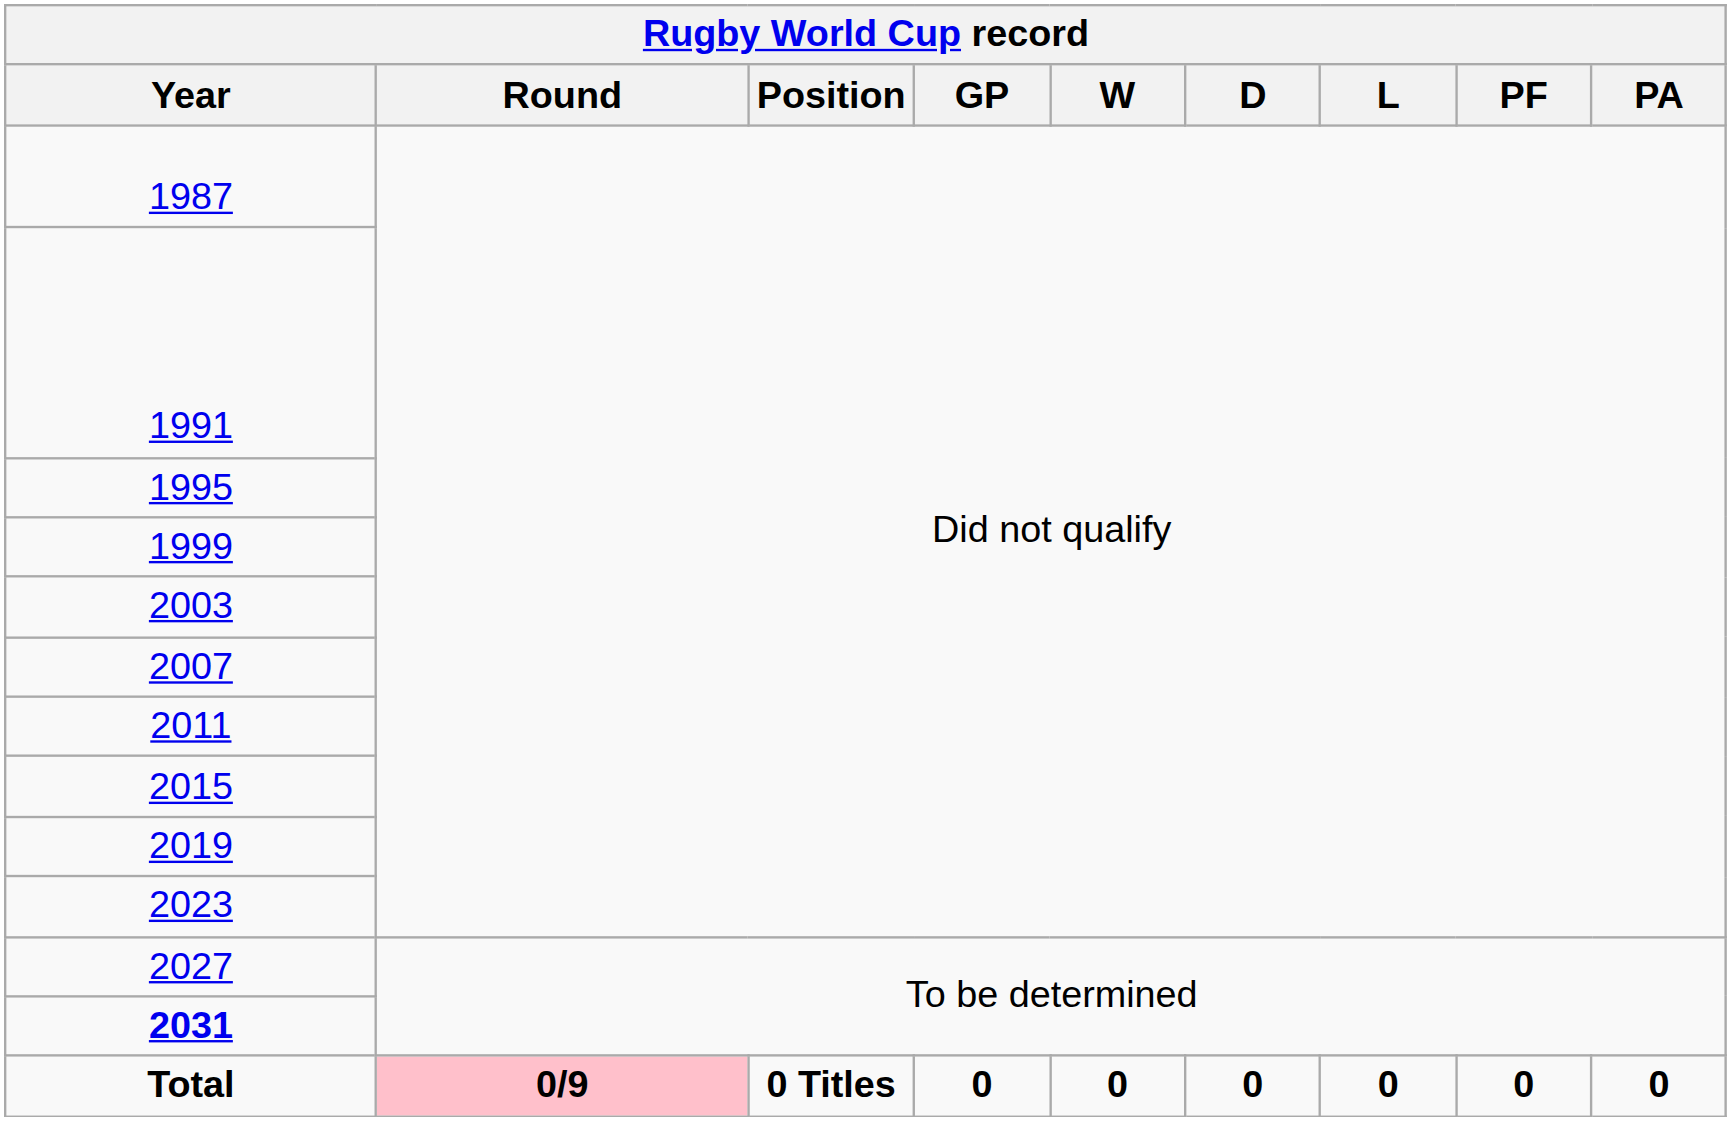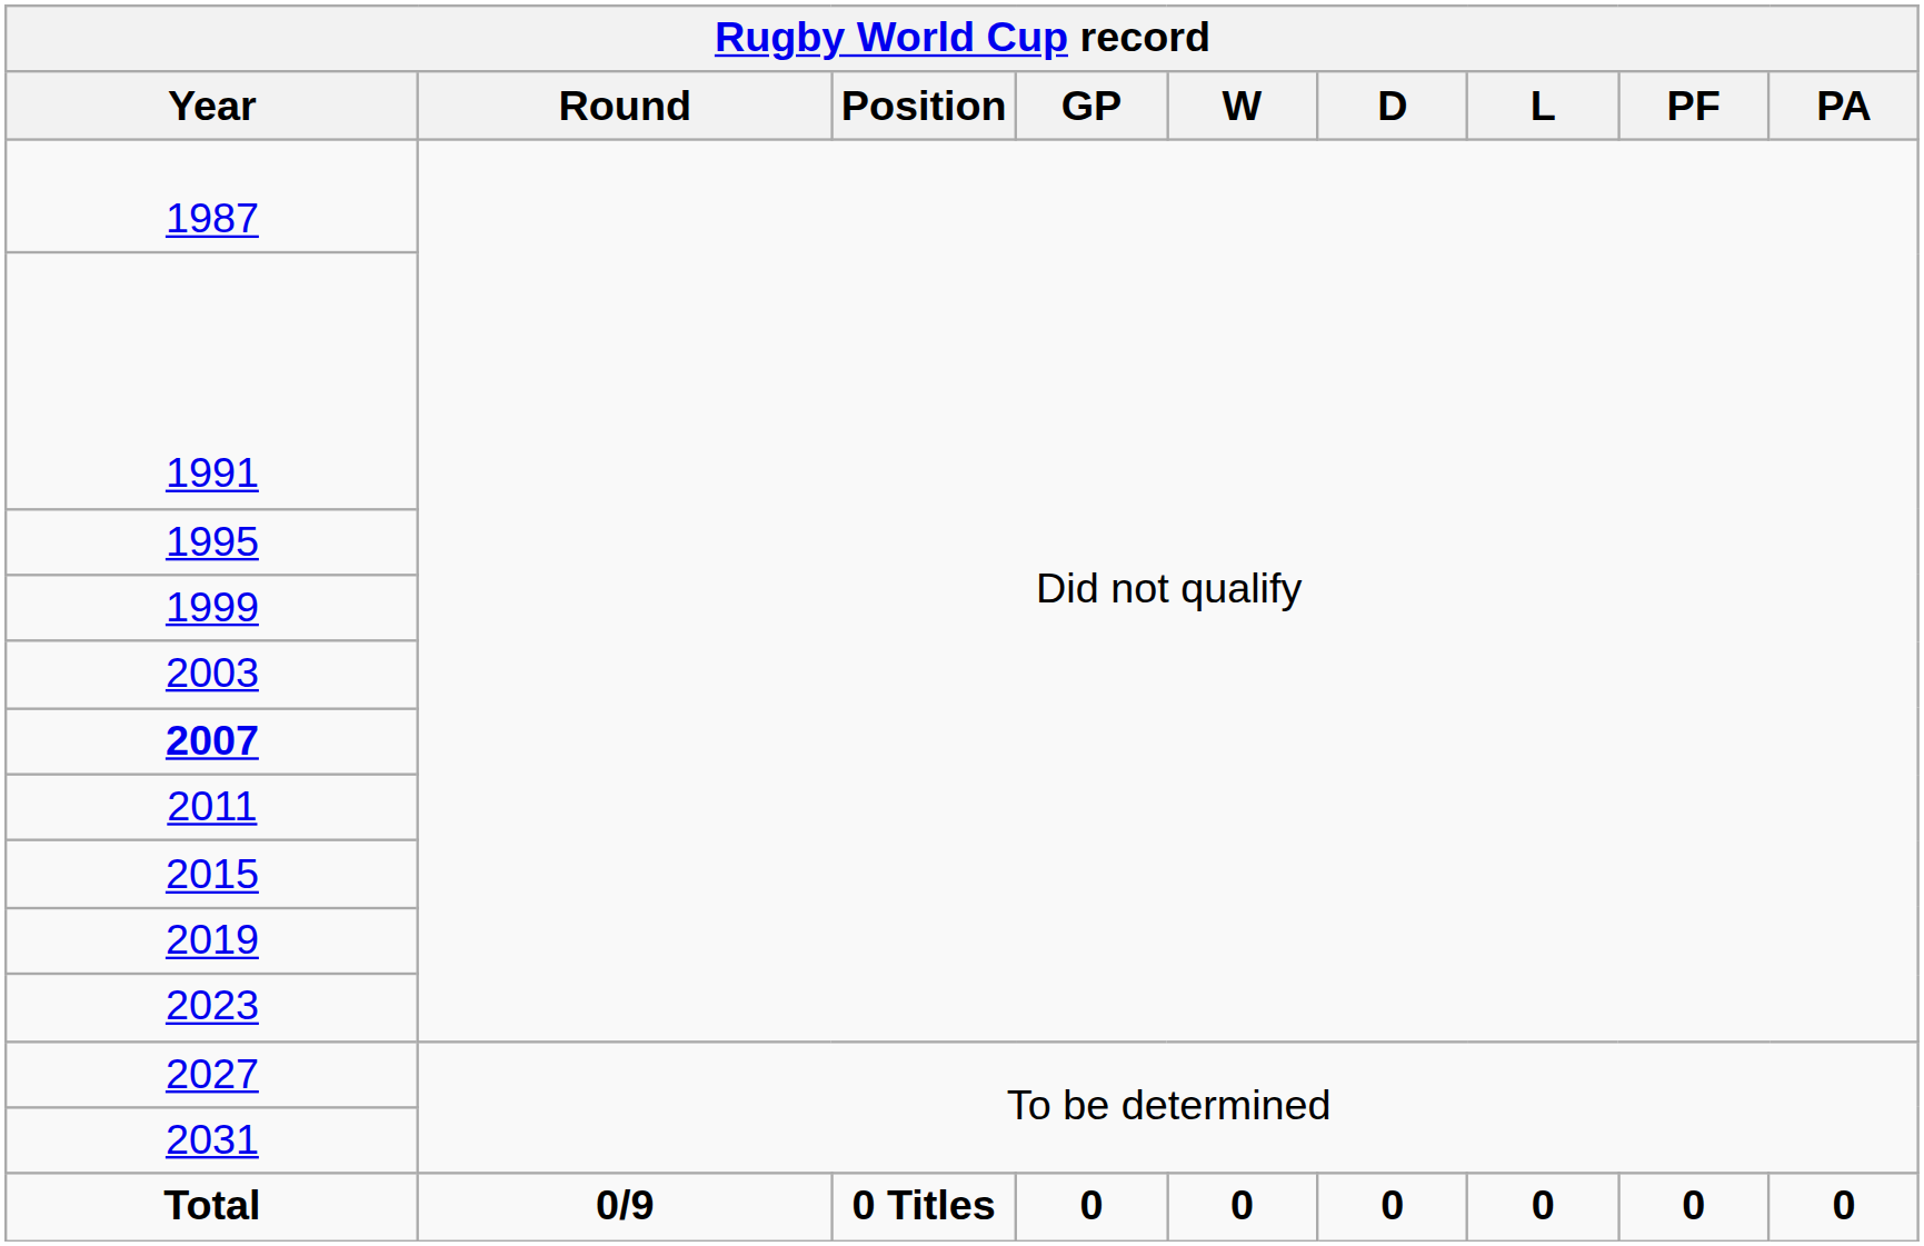2007 | Rugby World Cup record / Year: normal -> bold
2031 | Rugby World Cup record / Year: bold -> normal
Total | Rugby World Cup record / Round: pink background -> no background
